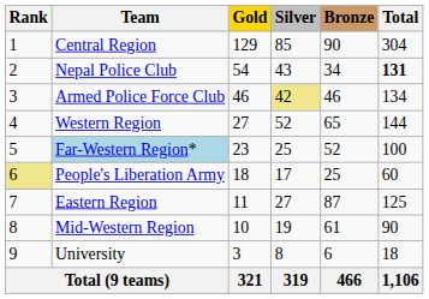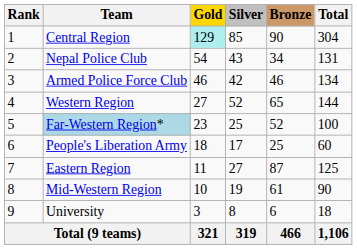Central Region | Gold: no background -> paleturquoise background
Nepal Police Club | Total: bold -> normal
Armed Police Force Club | Silver: khaki background -> no background
People's Liberation Army | Rank: khaki background -> no background
